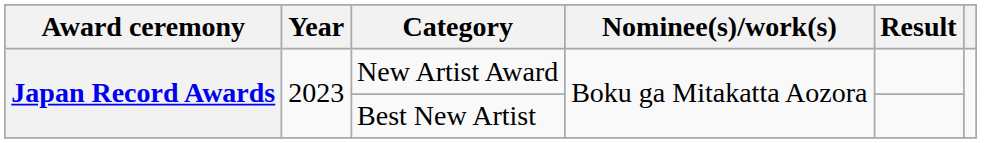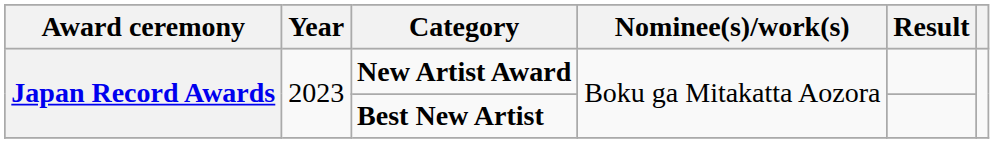New Artist Award | Category: normal -> bold
Best New Artist | Category: normal -> bold
